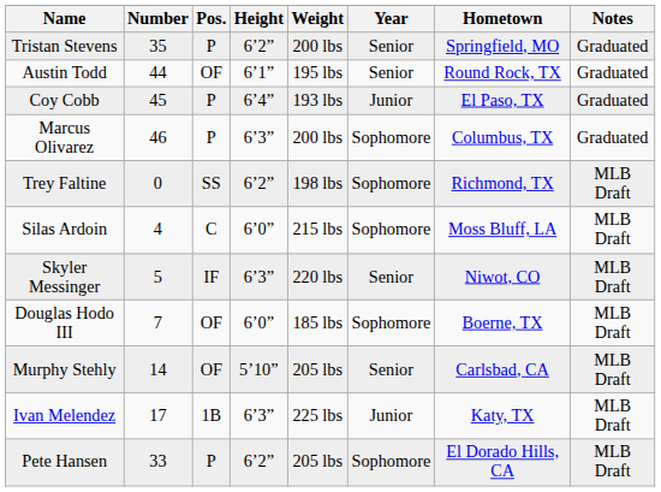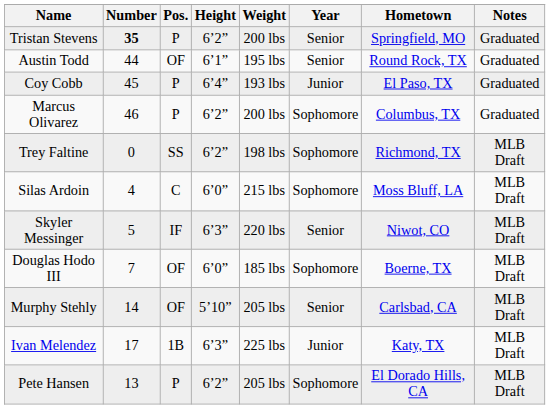Tristan Stevens | Number: normal -> bold
Marcus Olivarez | Height: 6’3” -> 6’2”
Pete Hansen | Number: 33 -> 13
